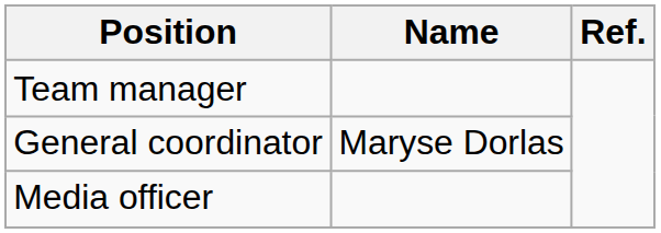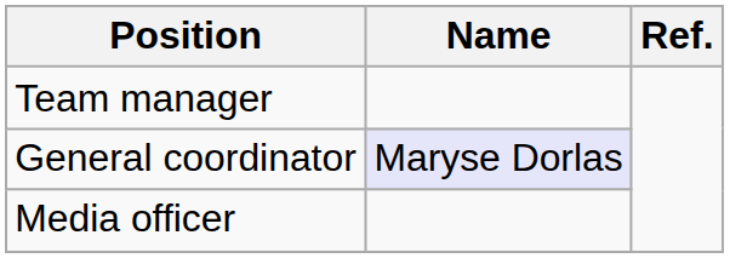General coordinator | Name: no background -> lavender background
